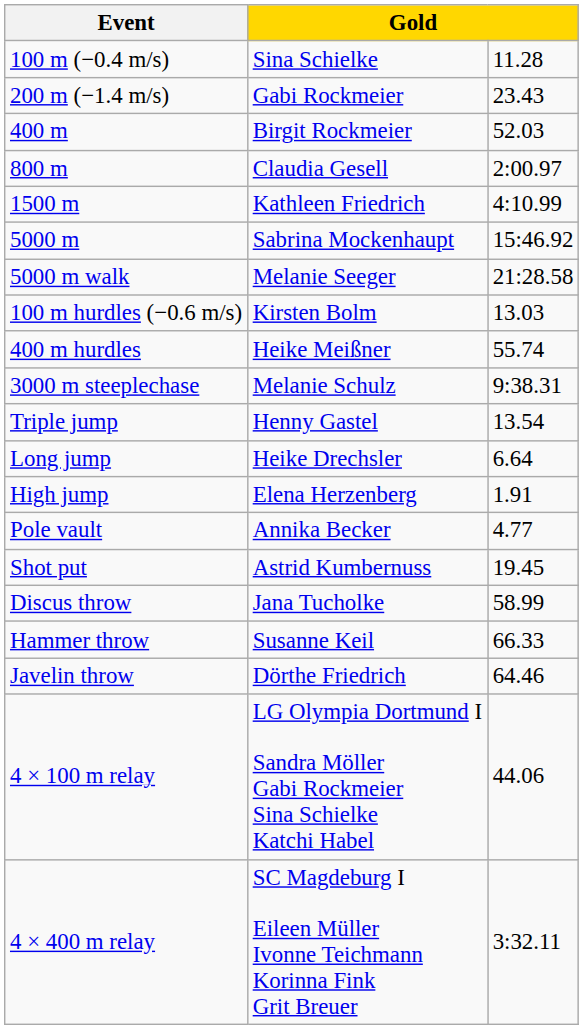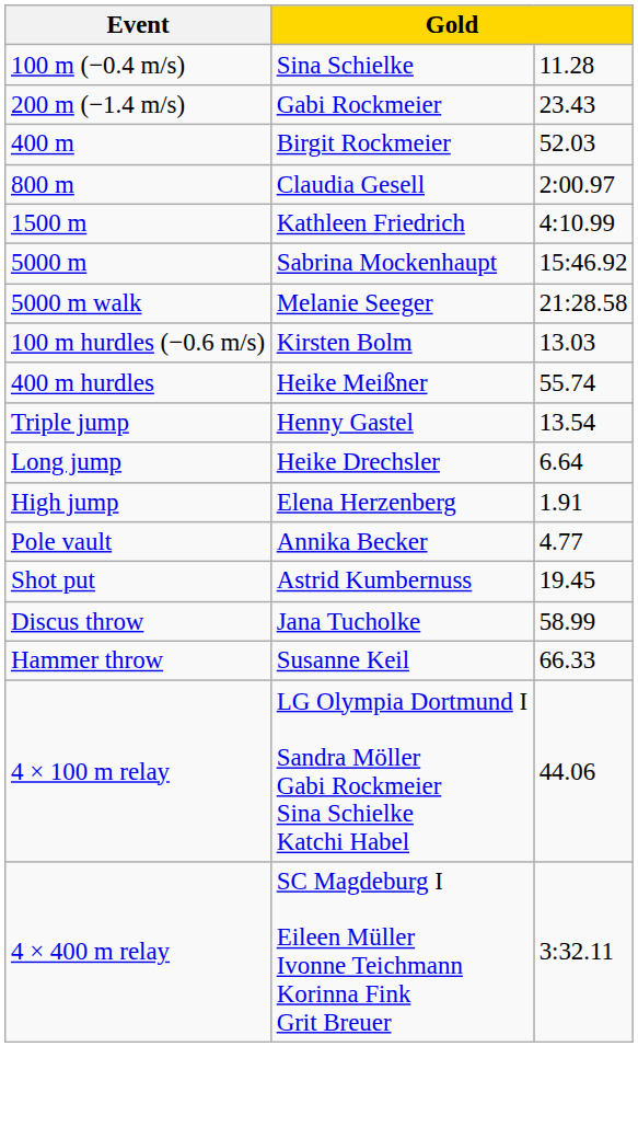- row: 3000 m steeplechase | Melanie Schulz | 9:38.31
- row: Javelin throw | Dörthe Friedrich | 64.46
